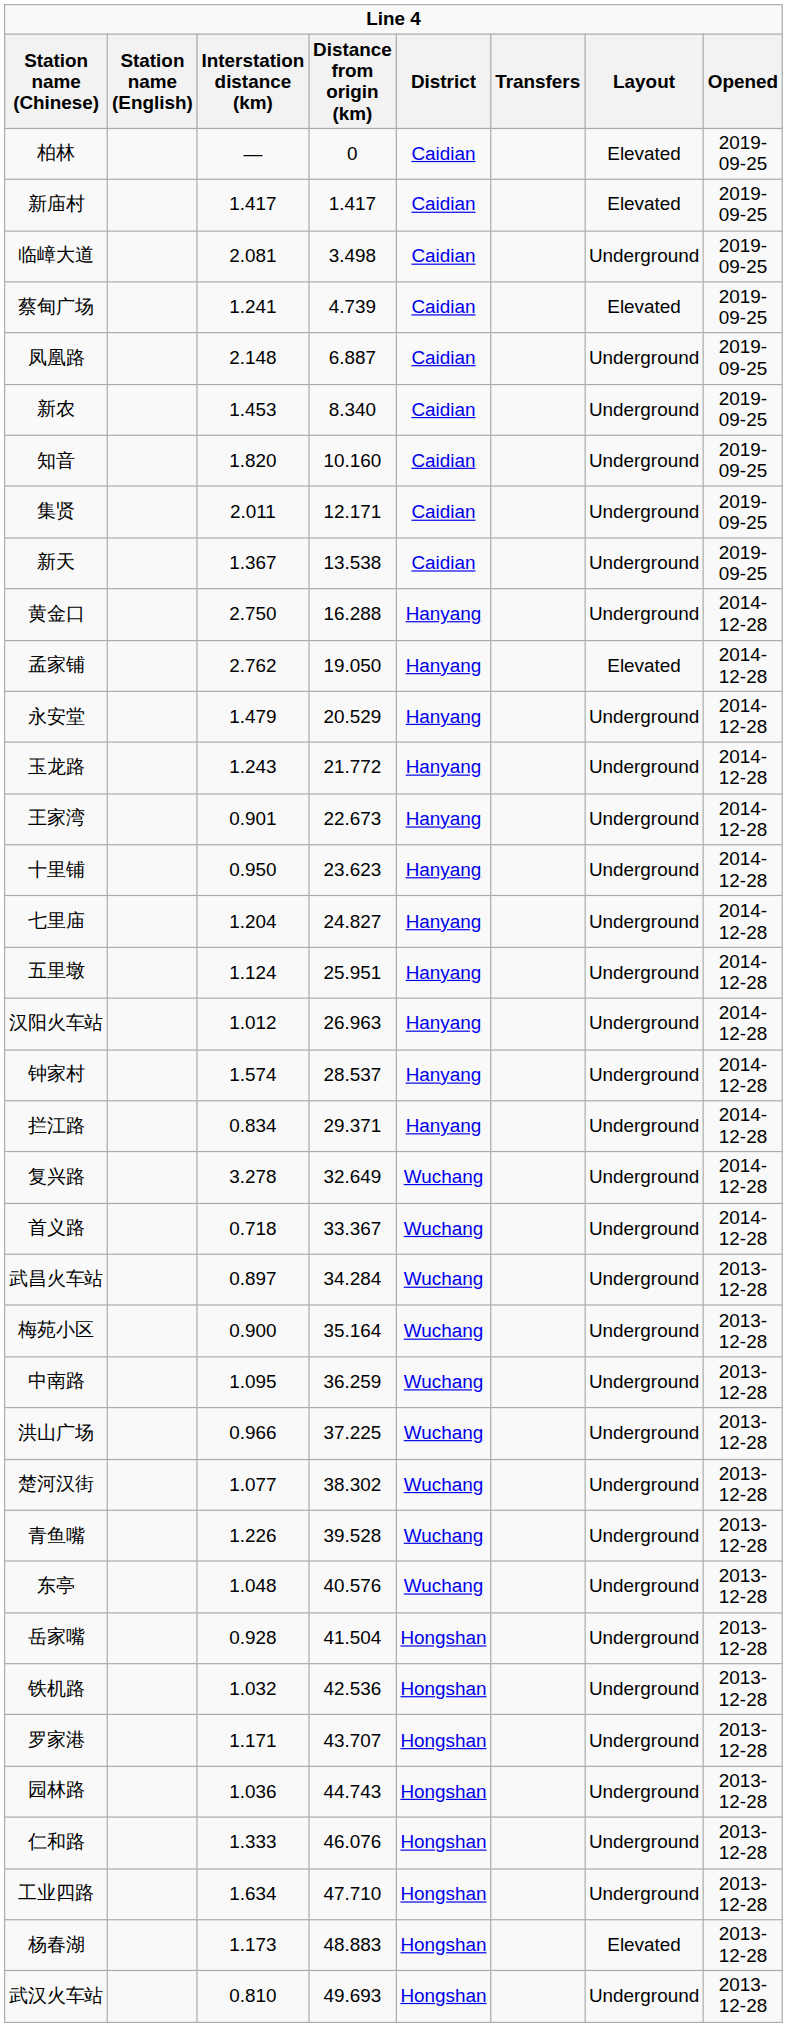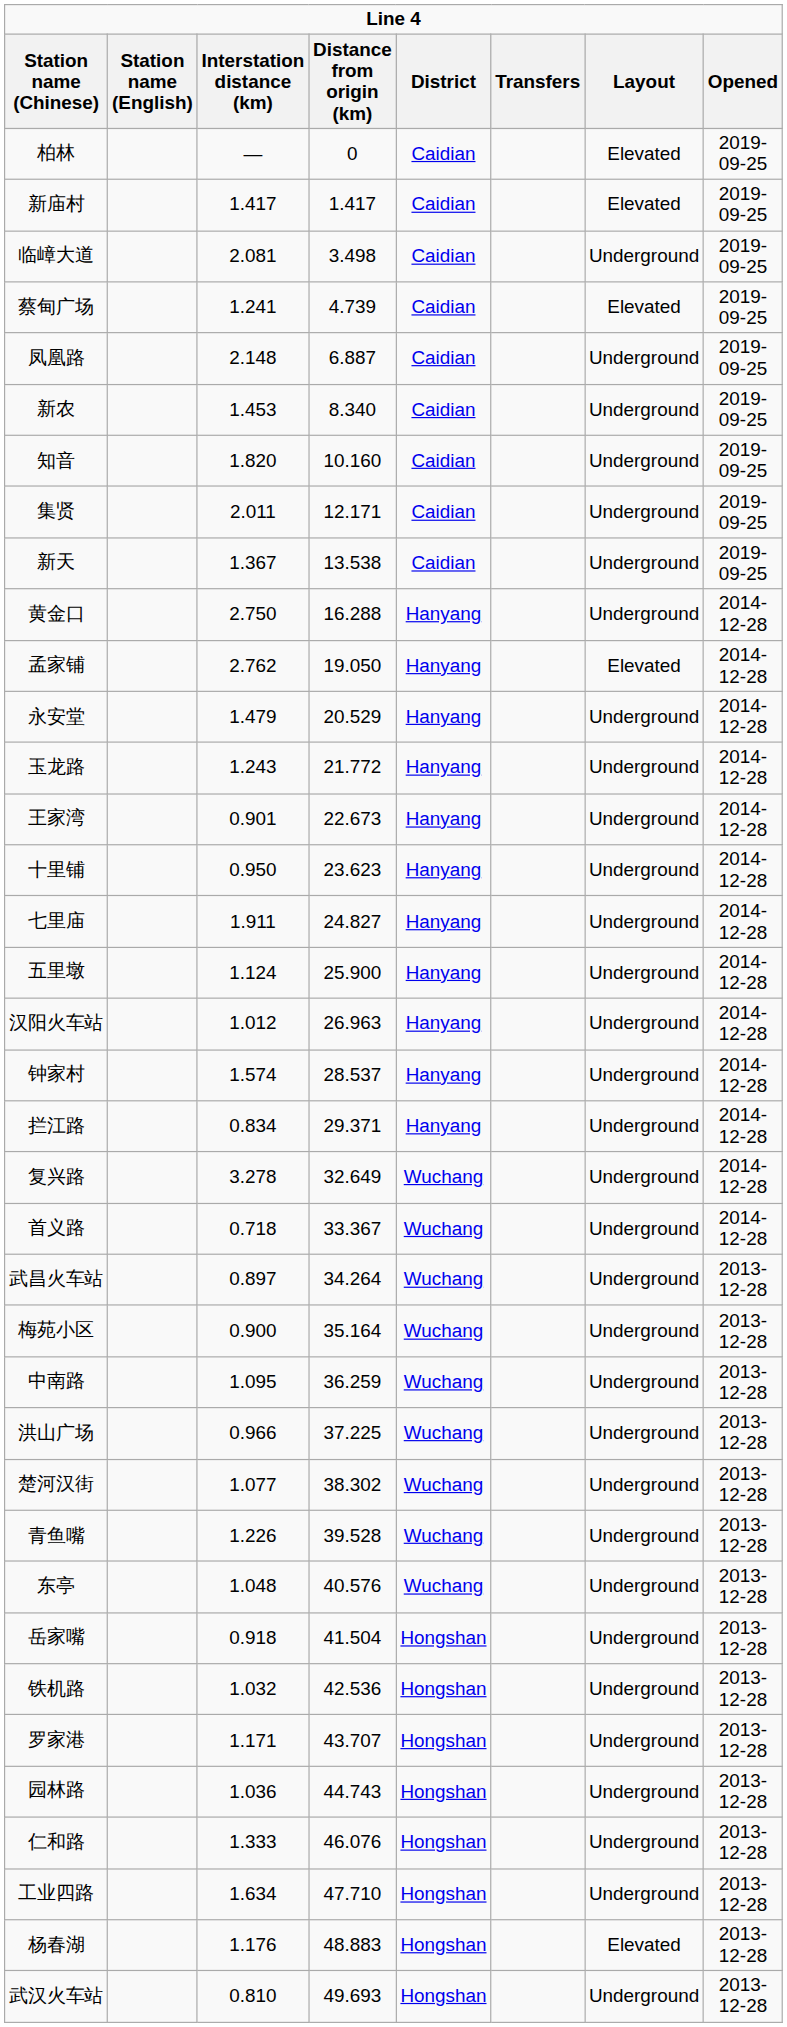七里庙 | column 3: 1.204 -> 1.911
五里墩 | column 4: 25.951 -> 25.900
武昌火车站 | column 4: 34.284 -> 34.264
岳家嘴 | column 3: 0.928 -> 0.918
杨春湖 | column 3: 1.173 -> 1.176
